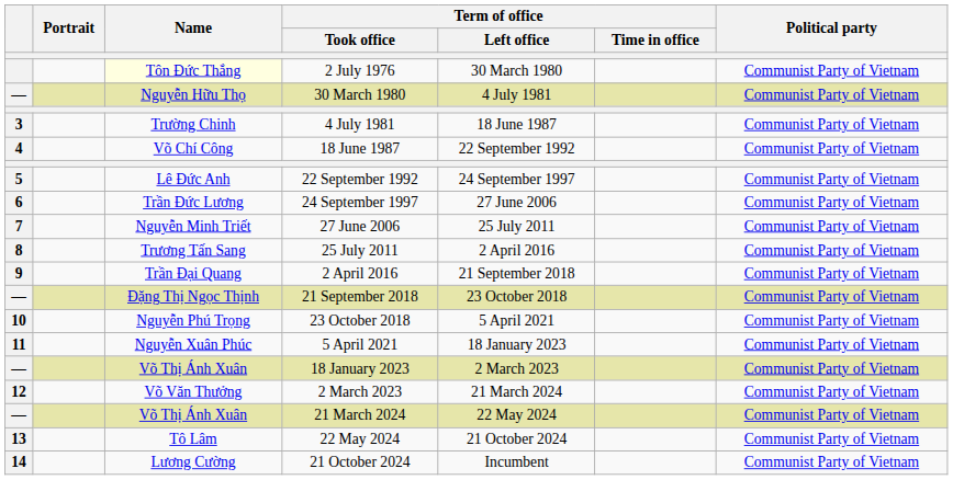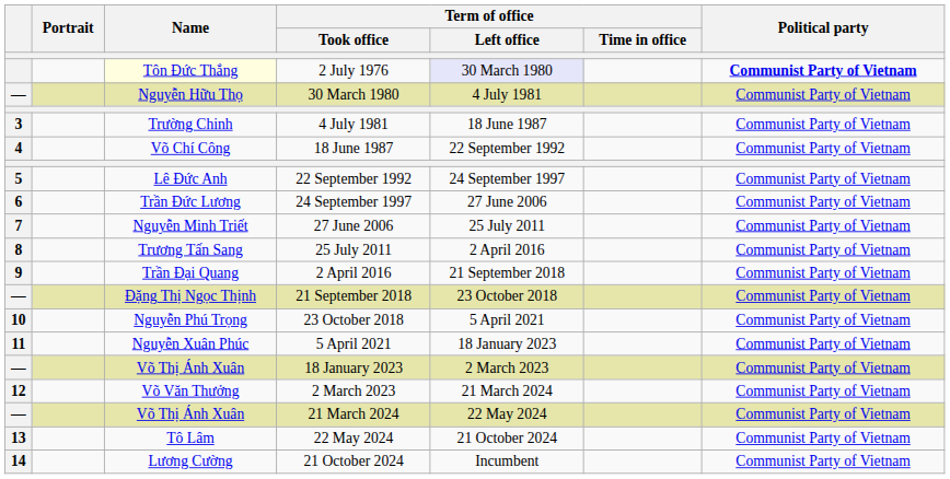2 July 1976 | Term of office / Left office: no background -> lavender background
2 July 1976 | Political party: normal -> bold
